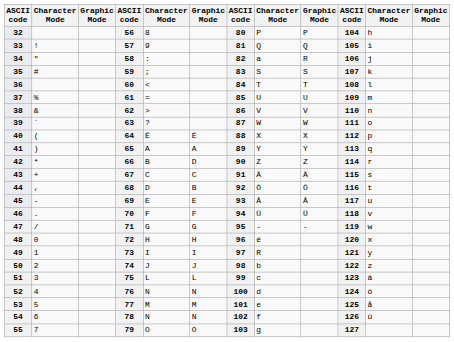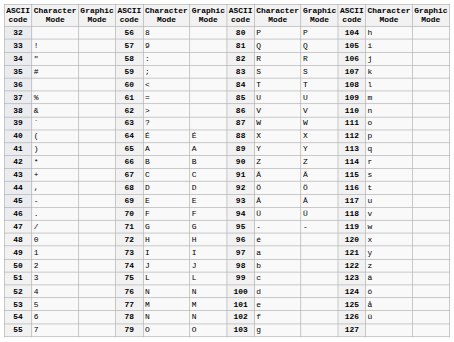34 | column 8: a -> R
42 | column 6: D -> B
44 | column 6: B -> D
49 | column 8: R -> a
